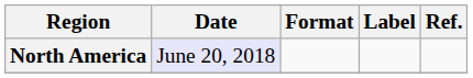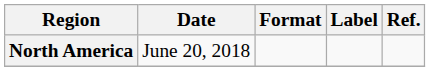North America | Date: lavender background -> no background
